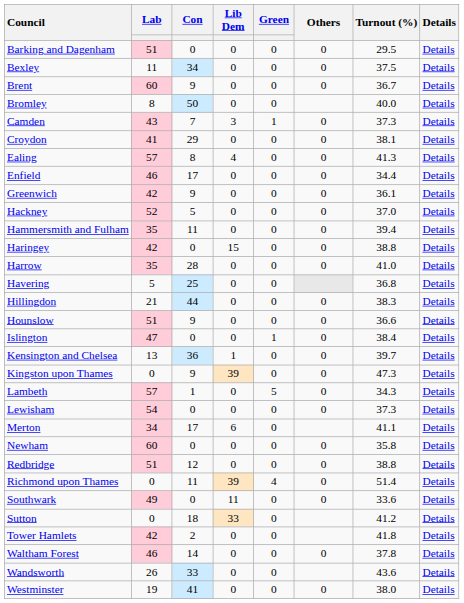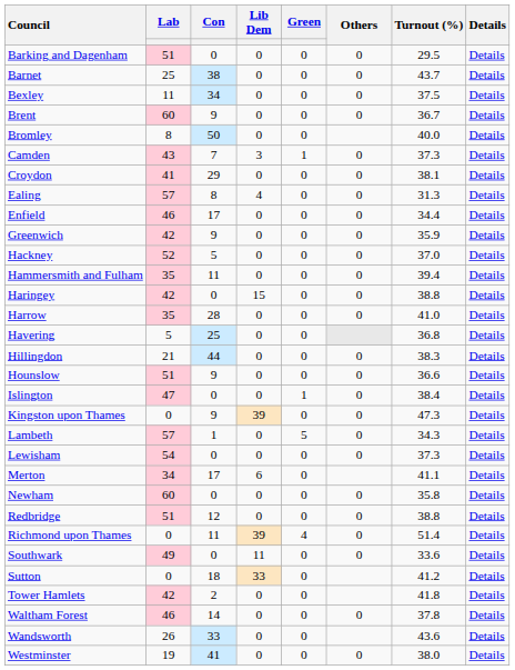+ row: Barnet | 25 | 38 | 0 | 0 | 0 | 43.7 | Details
Ealing | Turnout (%): 41.3 -> 31.3
Greenwich | Turnout (%): 36.1 -> 35.9
- row: Kensington and Chelsea | 13 | 36 | 1 | 0 | 0 | 39.7 | Details
